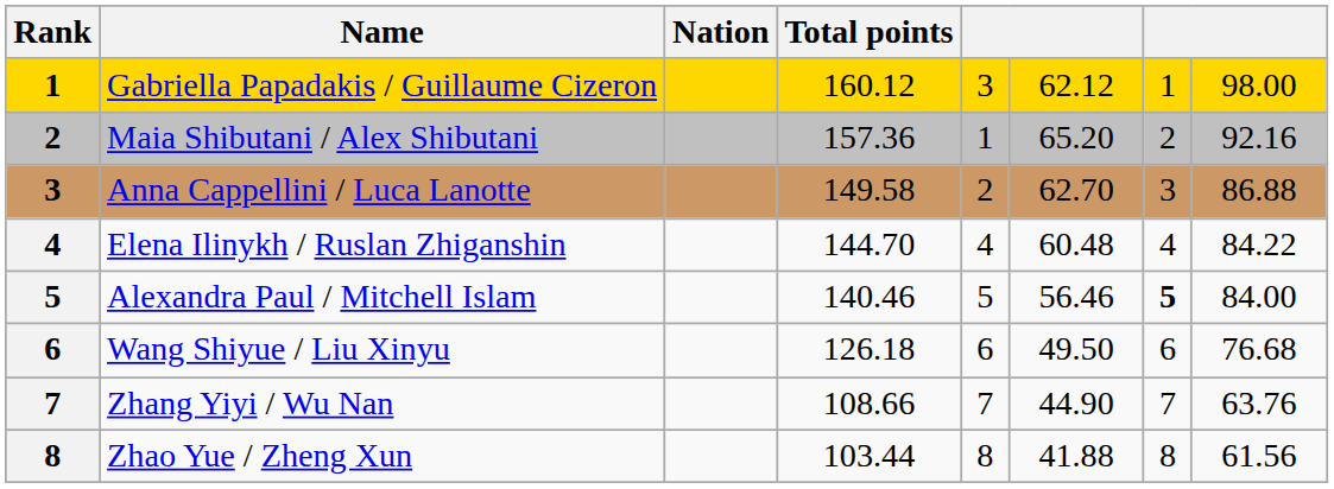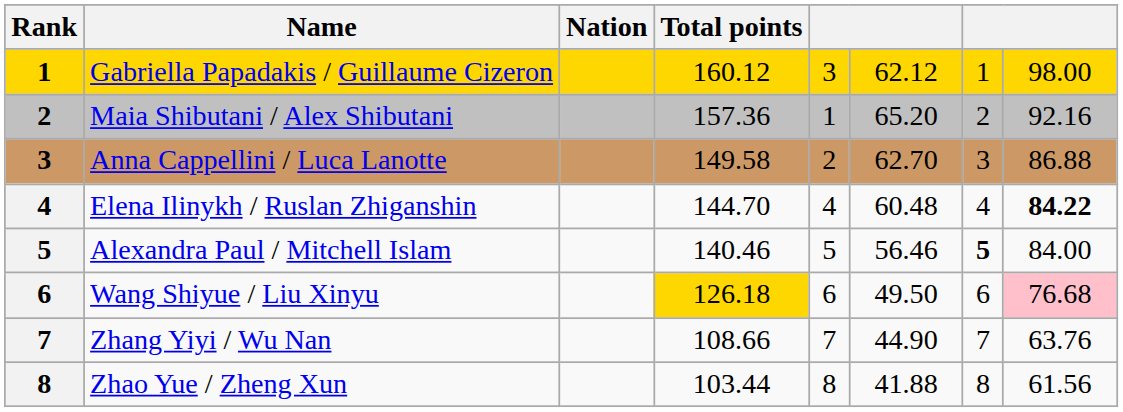Elena Ilinykh / Ruslan Zhiganshin | column 8: normal -> bold
Wang Shiyue / Liu Xinyu | Total points: no background -> gold background
Wang Shiyue / Liu Xinyu | column 8: no background -> pink background
